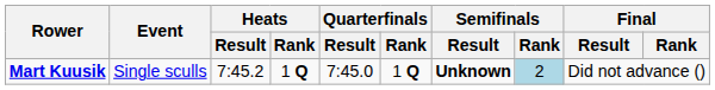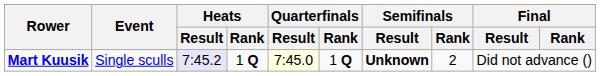Mart Kuusik | Heats / Result: no background -> lavender background
Mart Kuusik | Quarterfinals / Result: no background -> lightyellow background
Mart Kuusik | Semifinals / Rank: lightblue background -> no background
